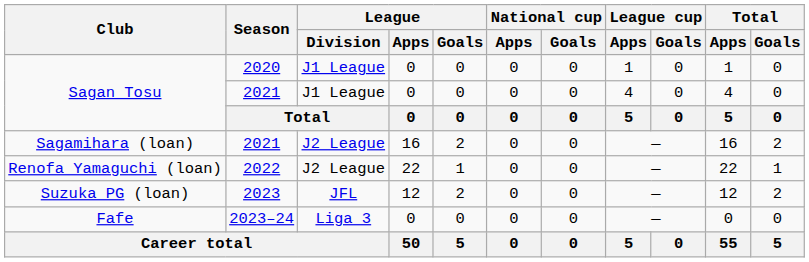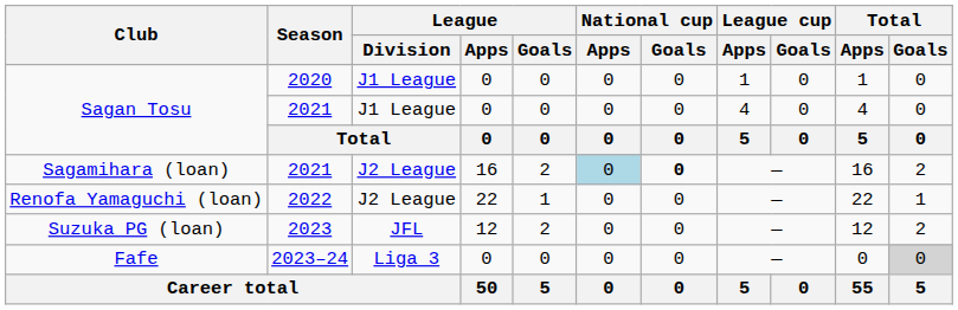Sagamihara (loan) | National cup / Apps: no background -> lightblue background
Sagamihara (loan) | National cup / Goals: normal -> bold
Fafe | Total / Goals: no background -> lightgrey background
